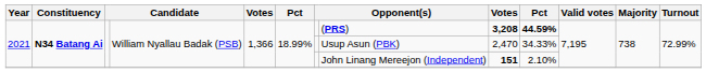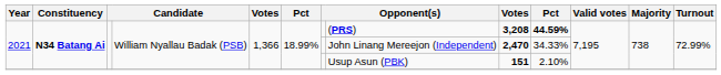row 3 | column 8: Usup Asun (PBK) -> John Linang Mereejon (Independent)
row 3 | column 9: normal -> bold
row 4 | column 8: John Linang Mereejon (Independent) -> Usup Asun (PBK)
